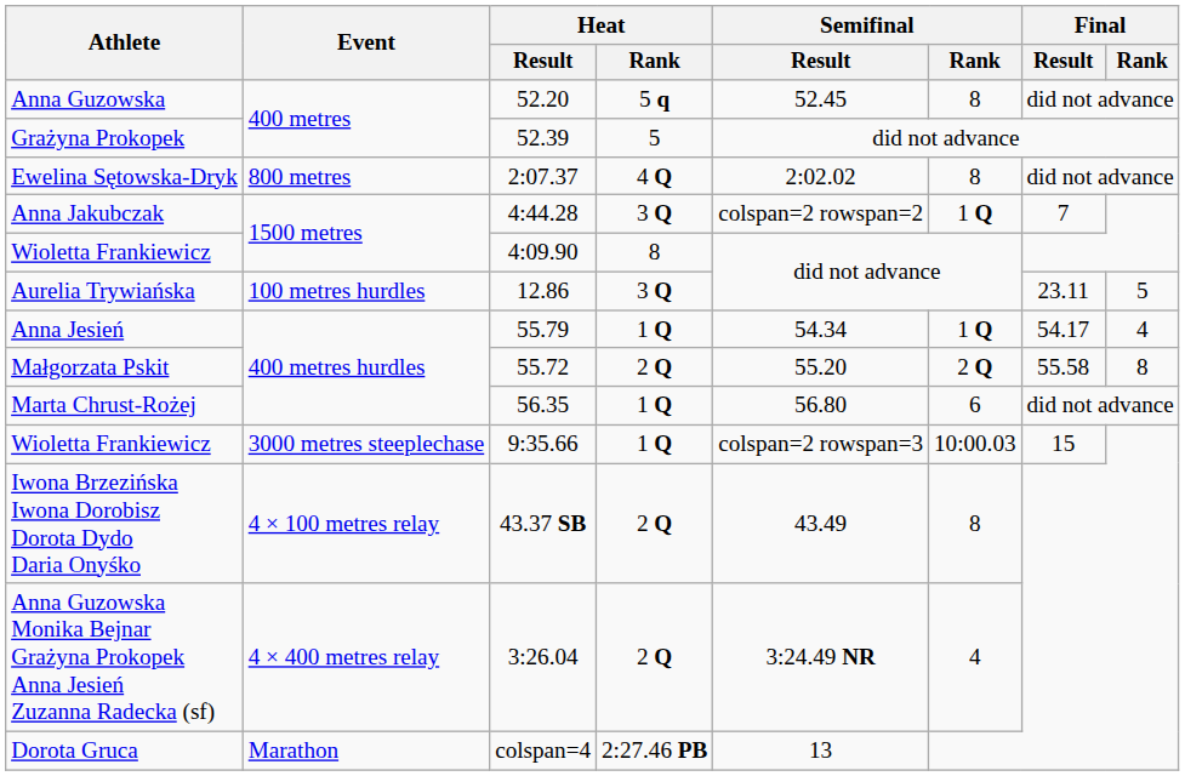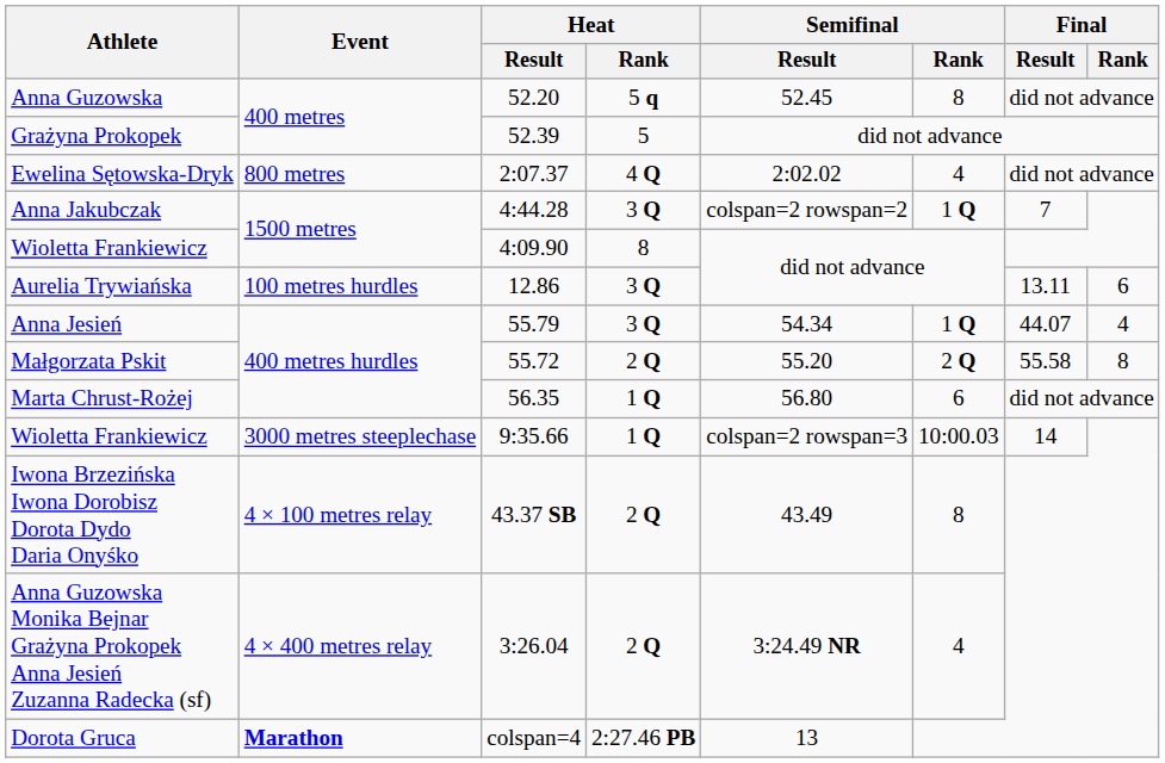Ewelina Sętowska-Dryk | Semifinal / Rank: 8 -> 4
Aurelia Trywiańska | Final / Result: 23.11 -> 13.11
Aurelia Trywiańska | Final / Rank: 5 -> 6
Anna Jesień | Heat / Rank: 1 Q -> 3 Q
Anna Jesień | Final / Result: 54.17 -> 44.07
Wioletta Frankiewicz / 9:35.66 | Final / Result: 15 -> 14
Dorota Gruca | Event: normal -> bold
